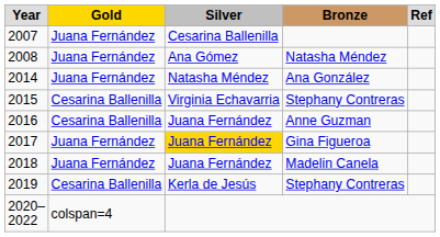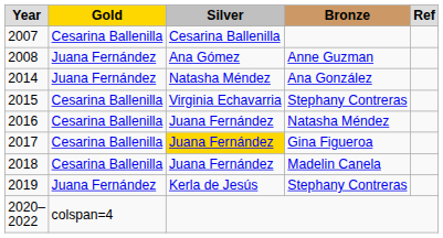2007 | Gold: Juana Fernández -> Cesarina Ballenilla
2008 | Bronze: Natasha Méndez -> Anne Guzman
2016 | Bronze: Anne Guzman -> Natasha Méndez
2017 | Gold: Juana Fernández -> Cesarina Ballenilla
2018 | Gold: Juana Fernández -> Cesarina Ballenilla
2019 | Gold: Cesarina Ballenilla -> Juana Fernández
